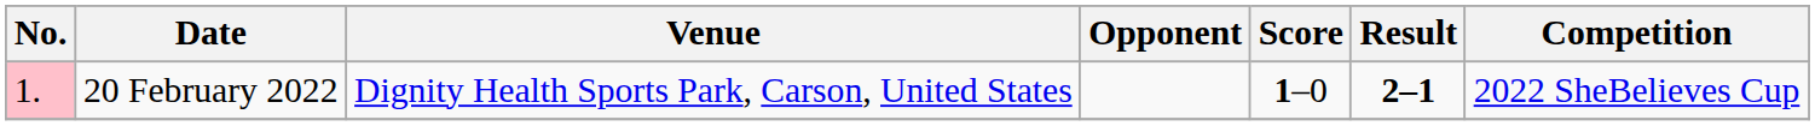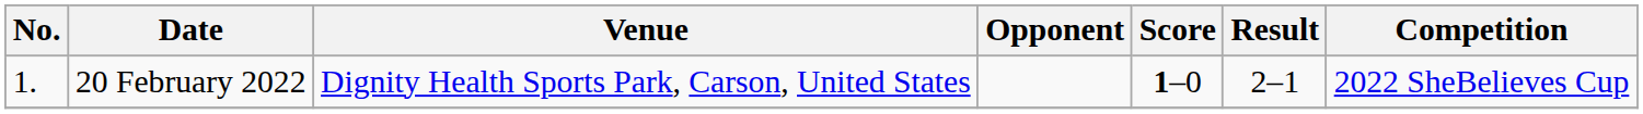20 February 2022 | No.: pink background -> no background
20 February 2022 | Result: bold -> normal
